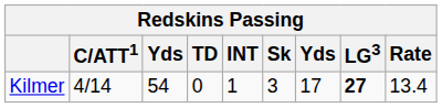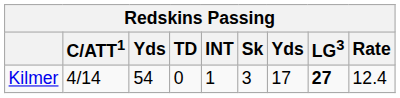Kilmer | Rate: 13.4 -> 12.4
